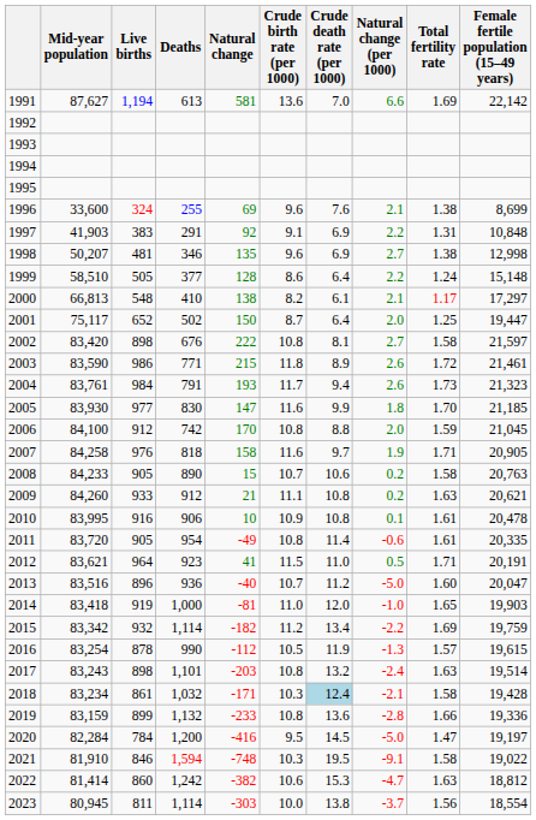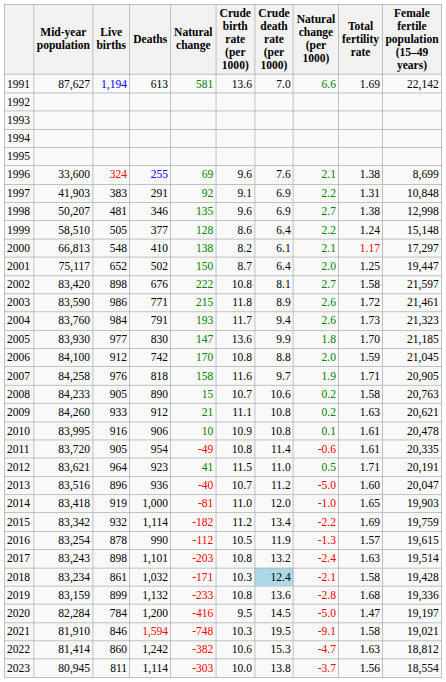2004 | Mid-year population: 83,761 -> 83,760
2005 | Crude birth rate (per 1000): 11.6 -> 13.6
2019 | Total fertility rate: 1.66 -> 1.68
2021 | Female fertile population (15–49 years): 19,022 -> 19,021
